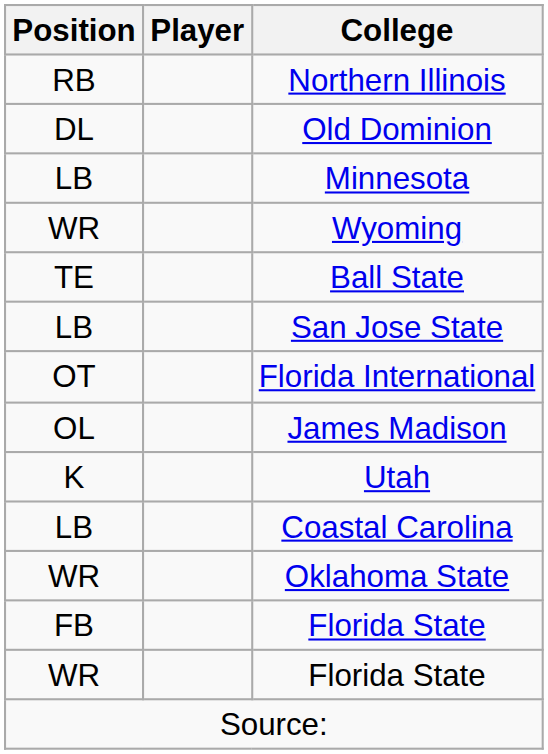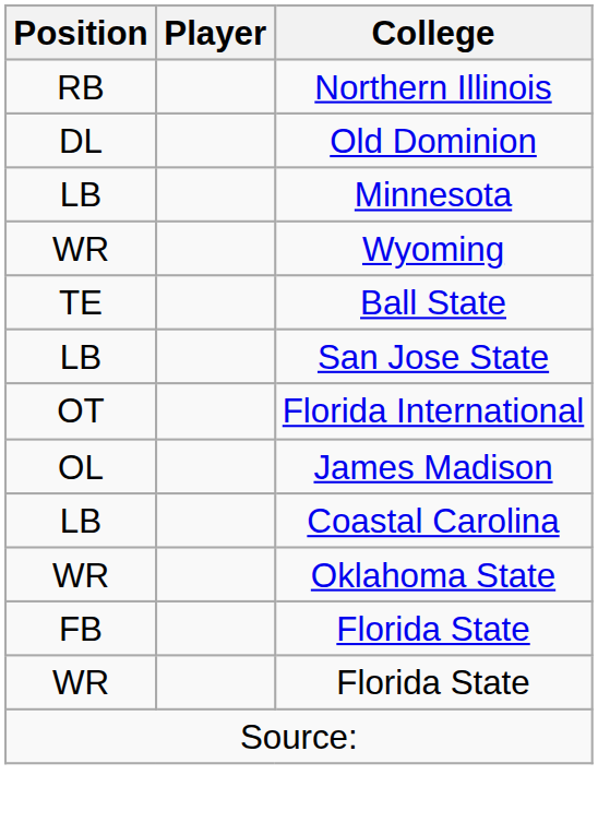- row: K | Utah
